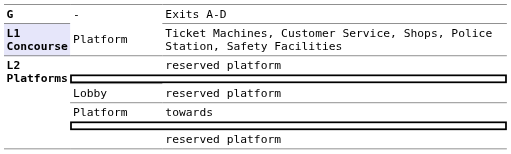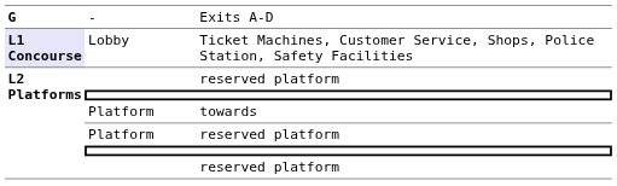row 2 | column 2: Platform -> Lobby
row 4 | column 2: Lobby -> Platform
row 4 | column 3: reserved platform -> towards
row 5 | column 3: towards -> reserved platform
